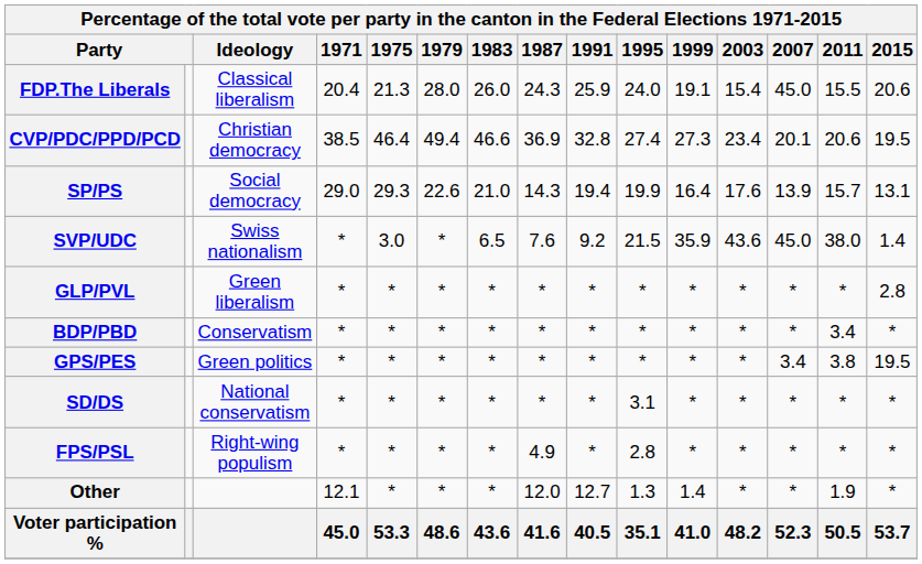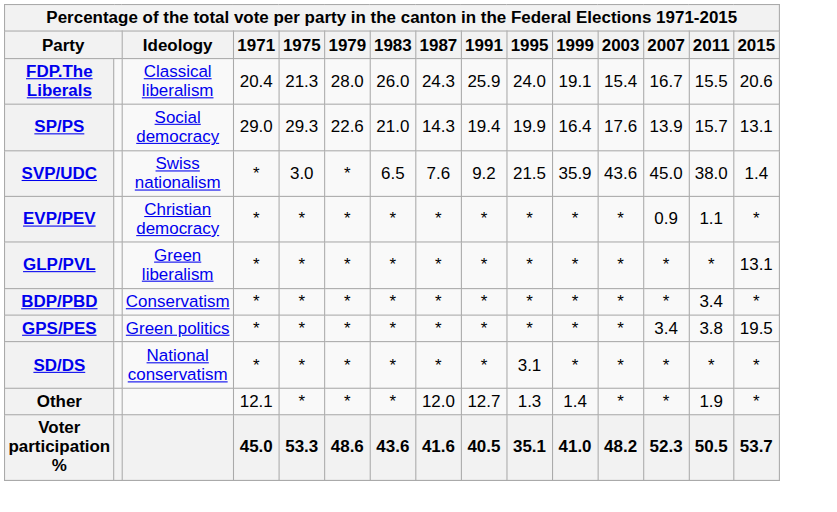FDP.The Liberals | 2007: 45.0 -> 16.7
- row: CVP/PDC/PPD/PCD | Christian democracy | 38.5 | 46.4 | 49.4 | 46.6 | 36.9 | 32.8 | 27.4 | 27.3 | 23.4 | 20.1 | 20.6 | 19.5
+ row: EVP/PEV | Christian democracy | * | * | * | * | * | * | * | * | * | 0.9 | 1.1 | *
GLP/PVL | 2015: 2.8 -> 13.1
- row: FPS/PSL | Right-wing populism | * | * | * | * | 4.9 | * | 2.8 | * | * | * | * | *
